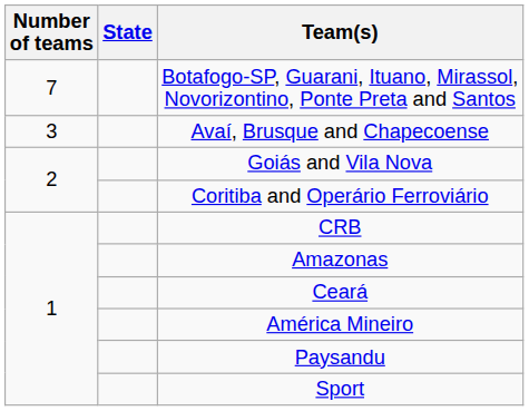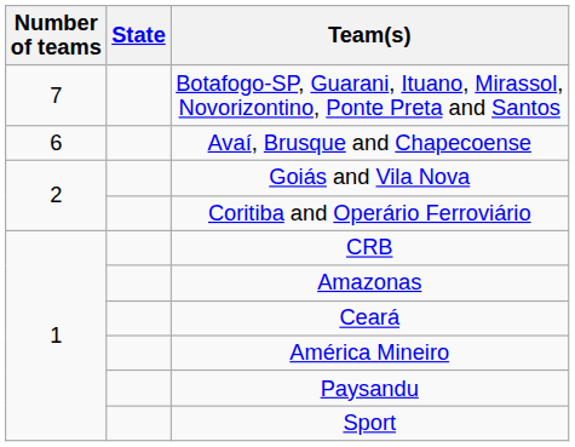Avaí, Brusque and Chapecoense | Number of teams: 3 -> 6
